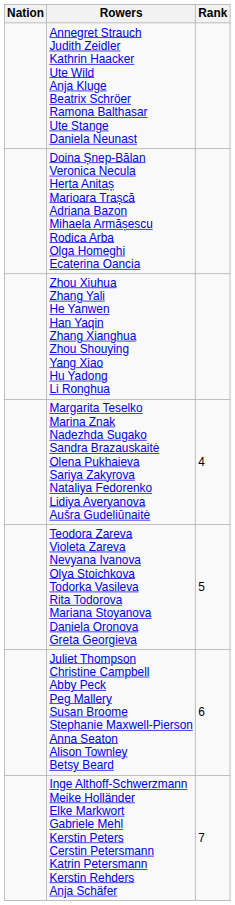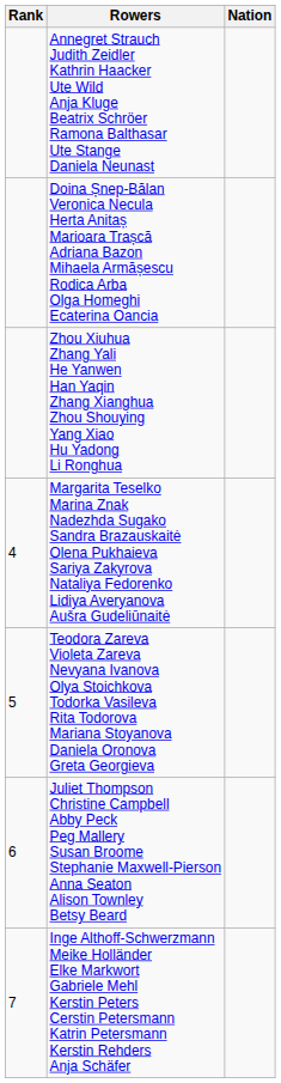columns swapped: Rank <-> Nation
